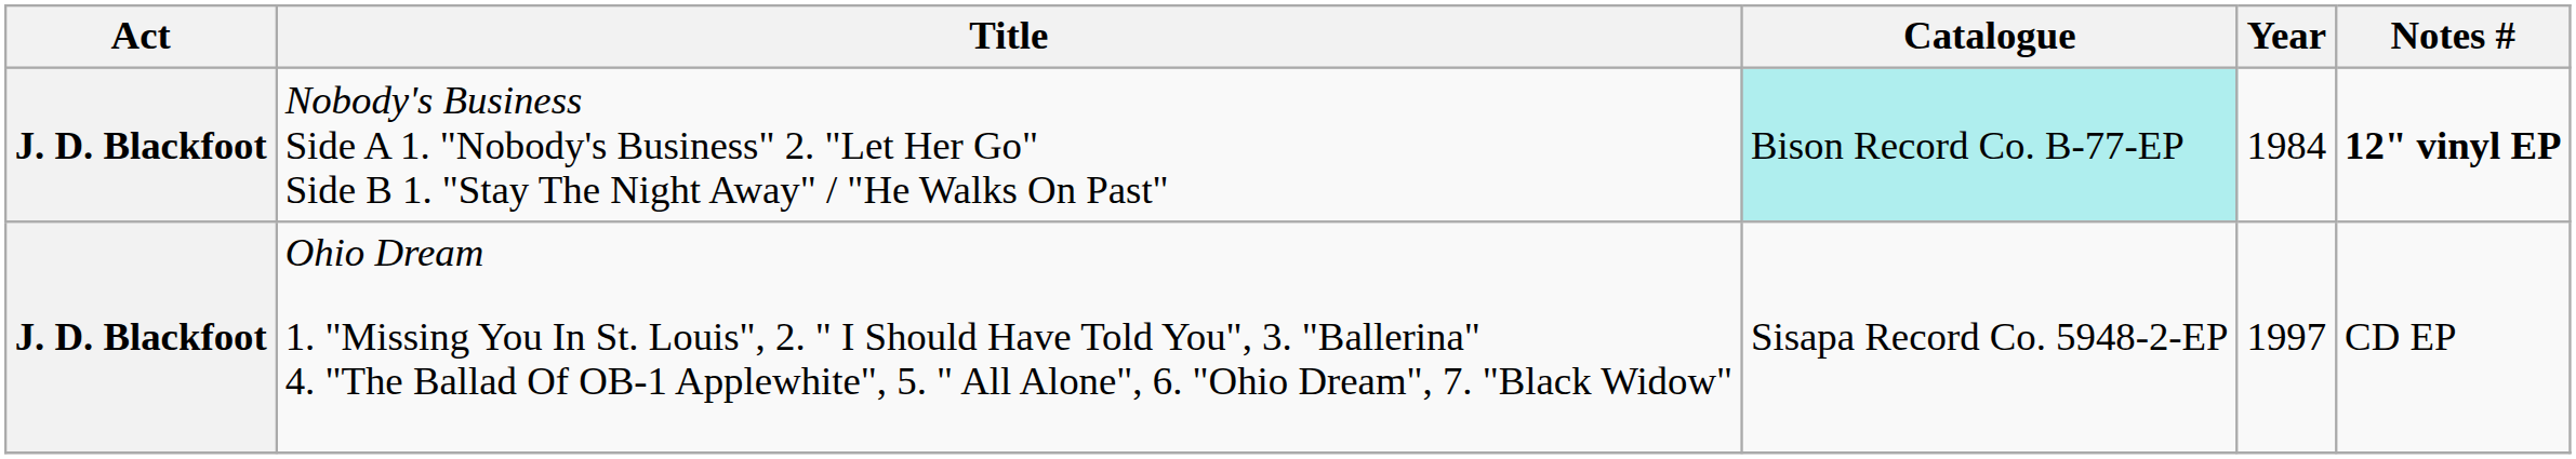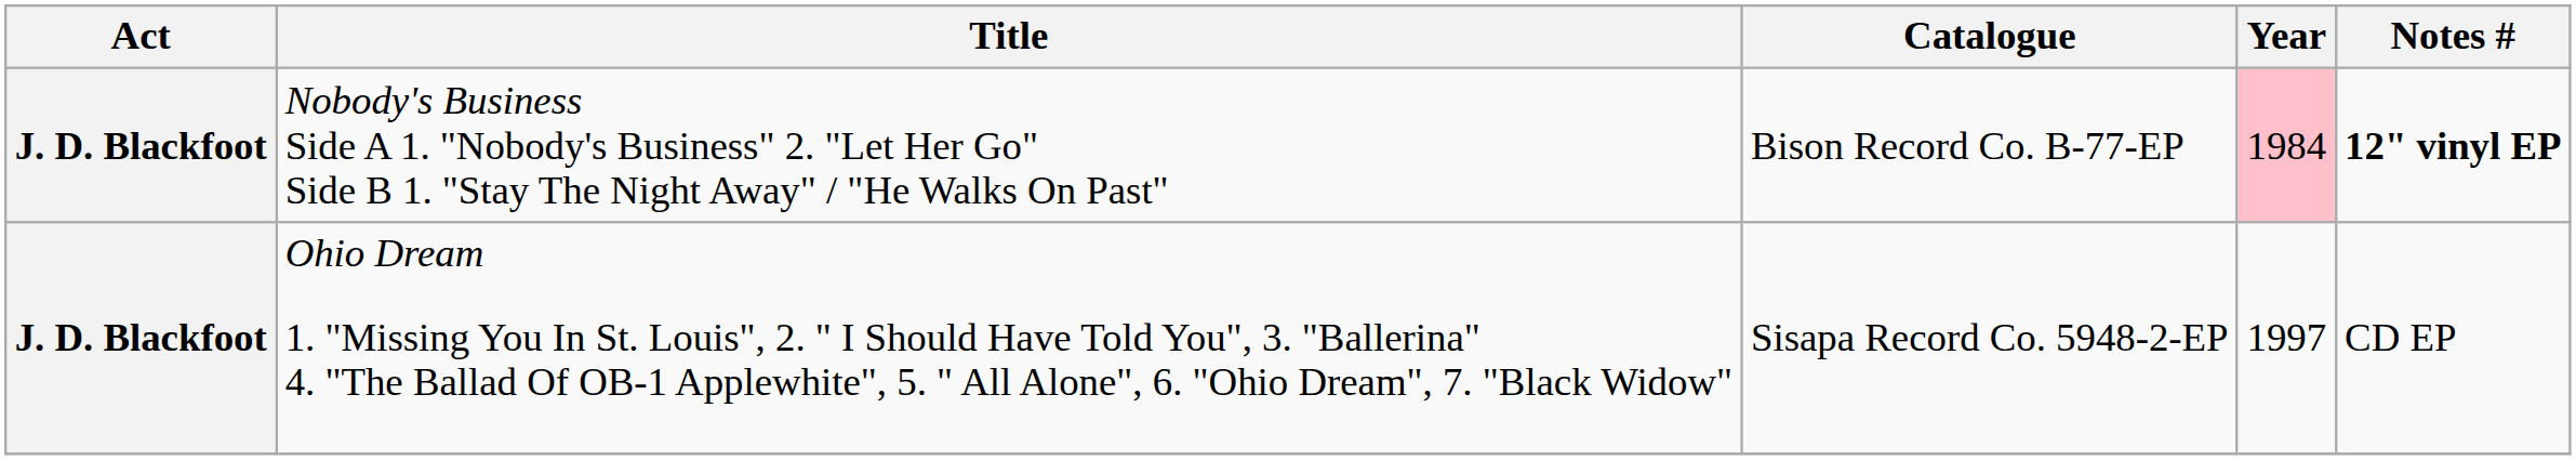row 2 | Catalogue: paleturquoise background -> no background
row 2 | Year: no background -> pink background
